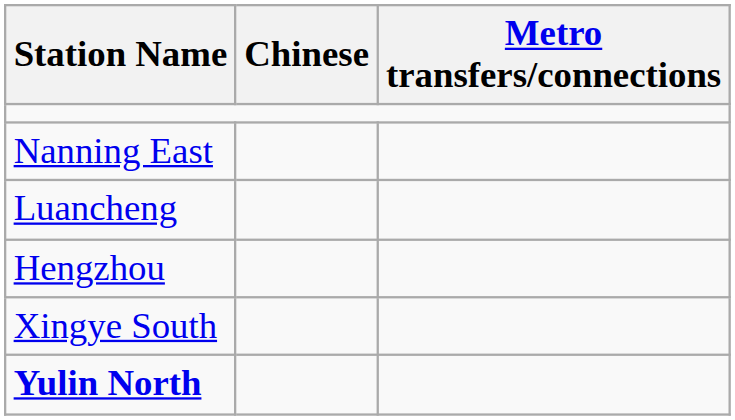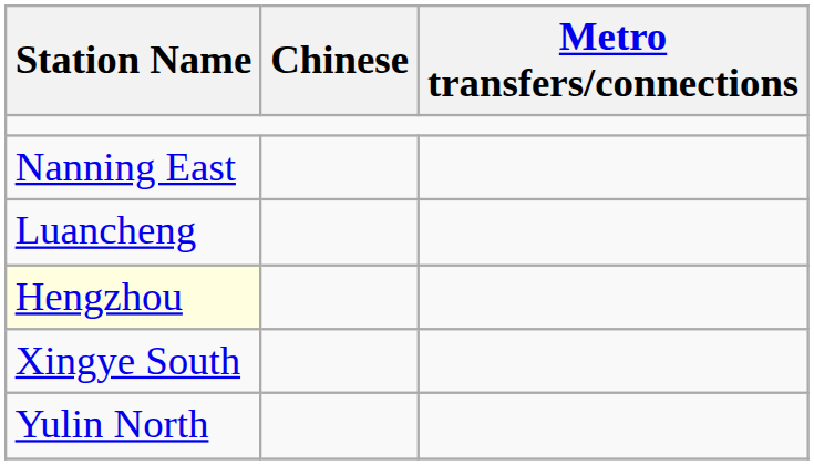Hengzhou | Station Name: no background -> lightyellow background
Yulin North | Station Name: bold -> normal
